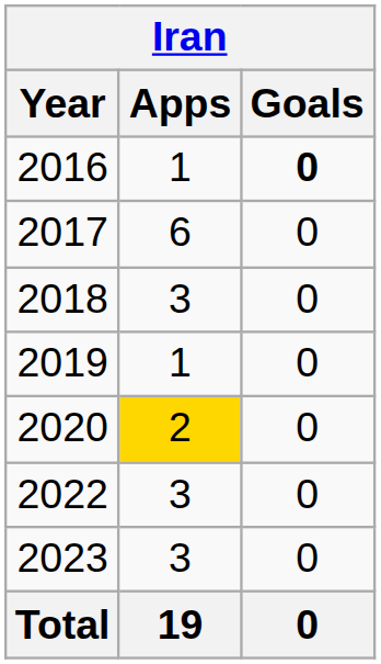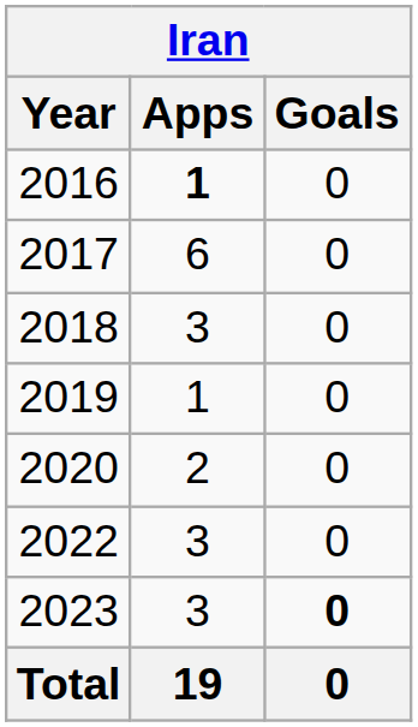2016 | Apps: normal -> bold
2016 | Goals: bold -> normal
2020 | Apps: gold background -> no background
2023 | Goals: normal -> bold
